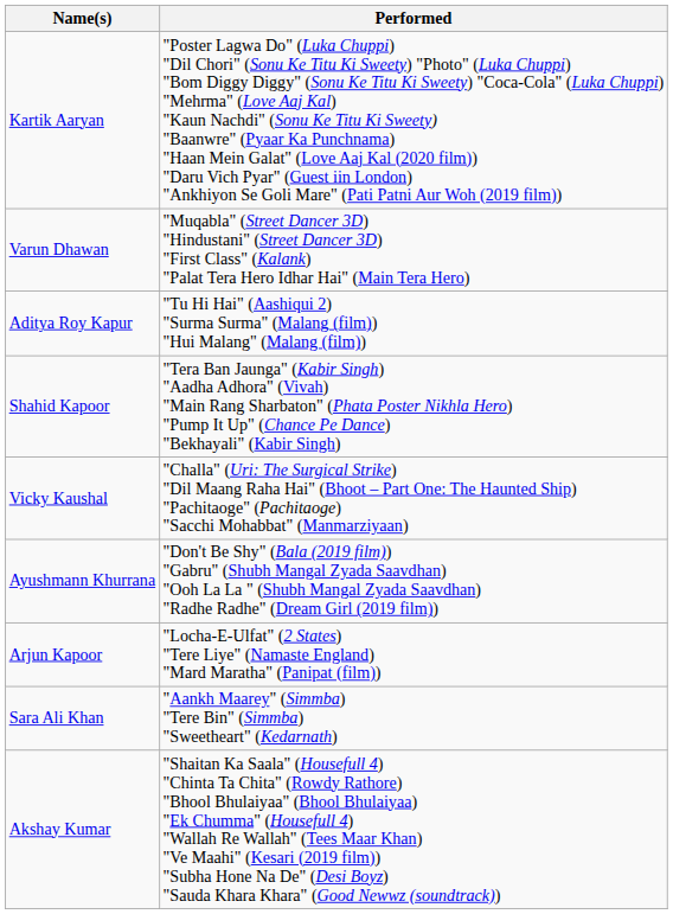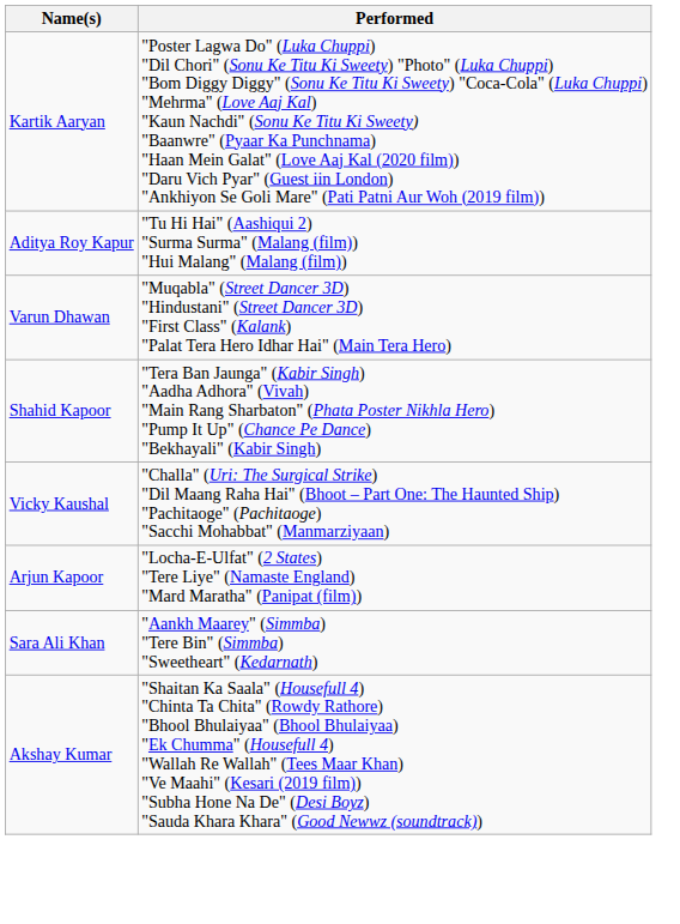rows swapped: Varun Dhawan <-> Aditya Roy Kapur
- row: Ayushmann Khurrana | "Don't Be Shy" (Bala (2019 film)) "Gabru" (Shubh Mangal Zyada Saavdhan) "Ooh La La " (Shubh Mangal Zyada Saavdhan) "Radhe Radhe" (Dream Girl (2019 film))
